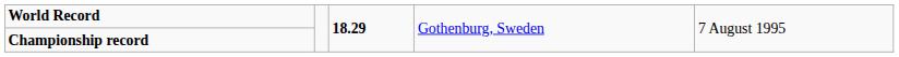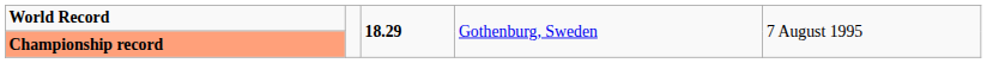Championship record | column 1: no background -> lightsalmon background
